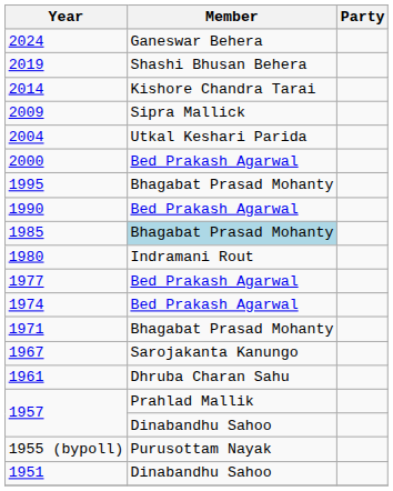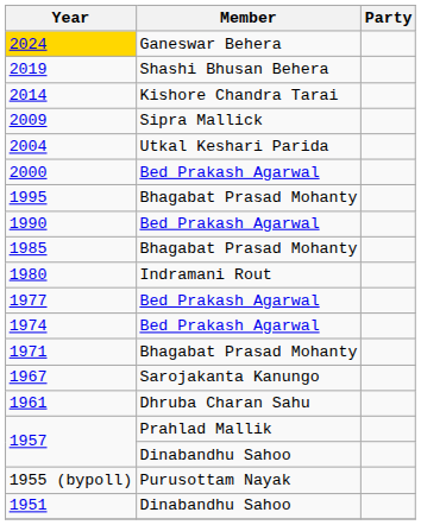2024 | Year: no background -> gold background
1985 | Member: lightblue background -> no background
